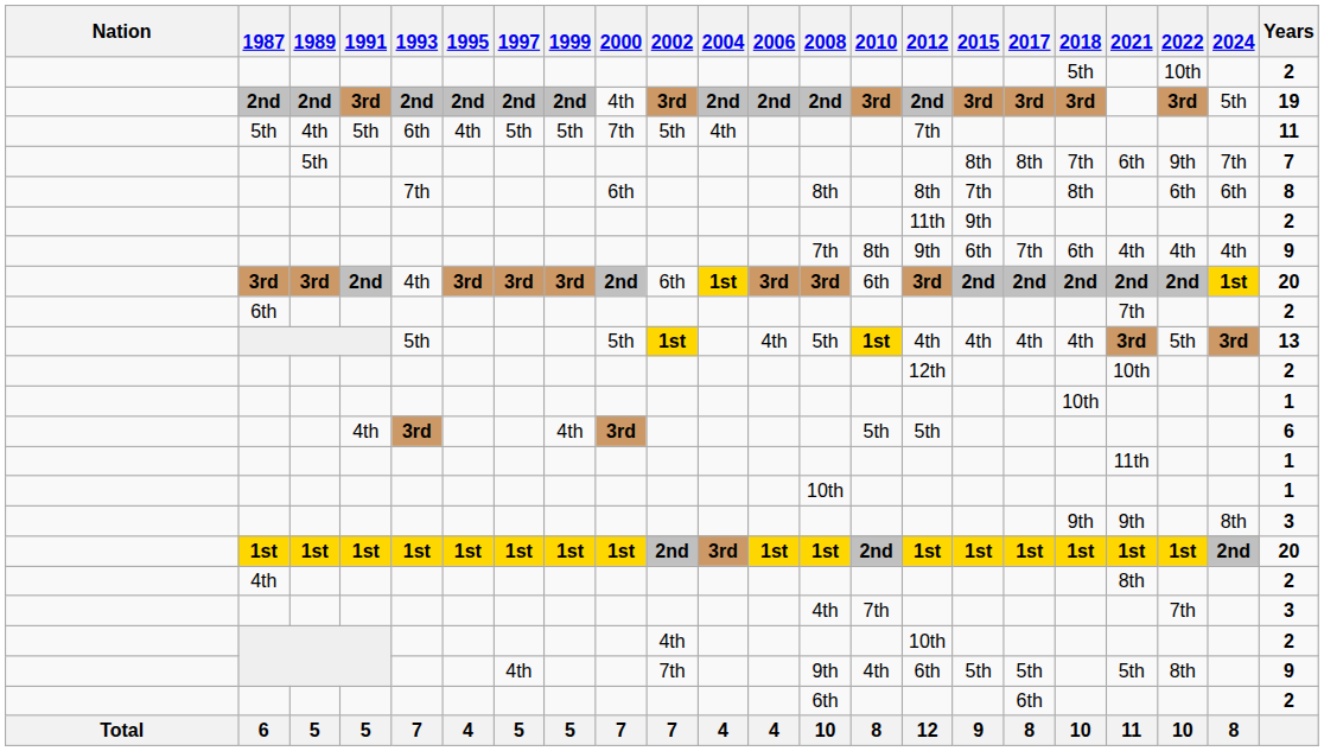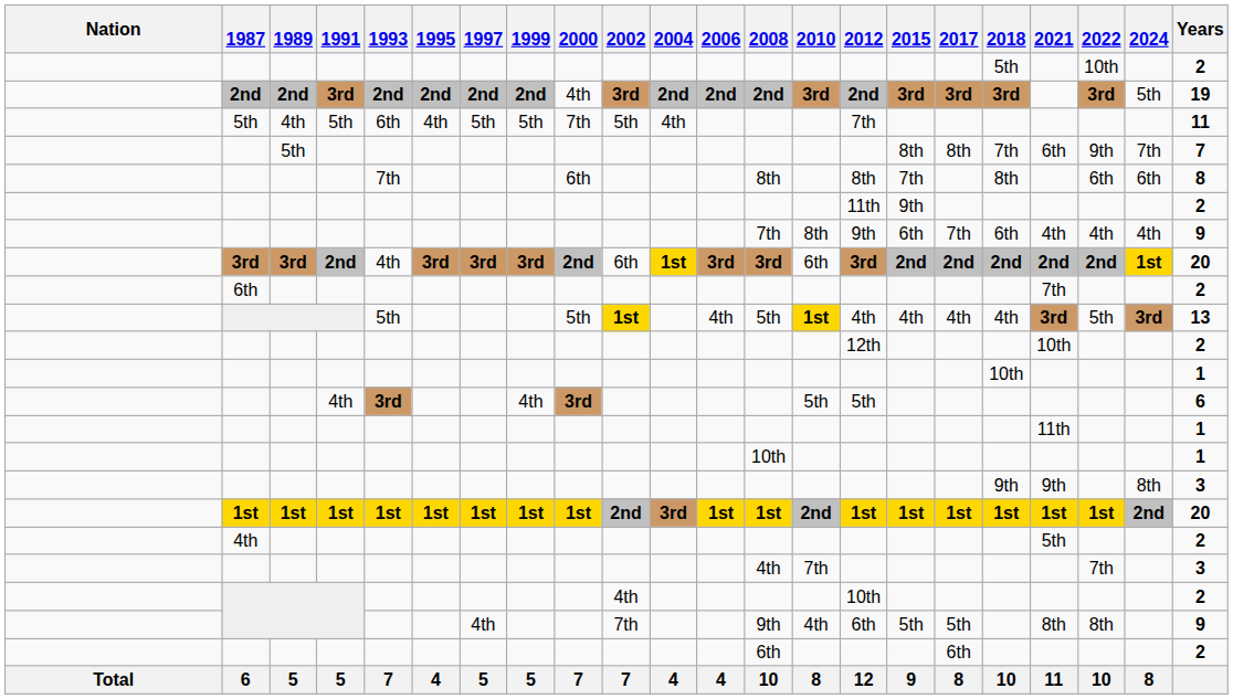row 19 | 2021: 8th -> 5th
row 22 | 2021: 5th -> 8th
